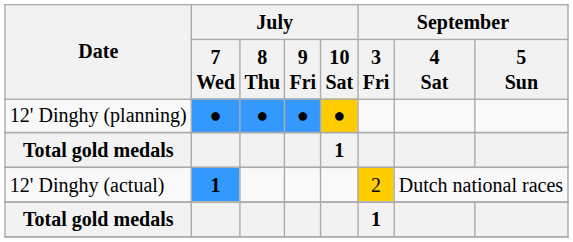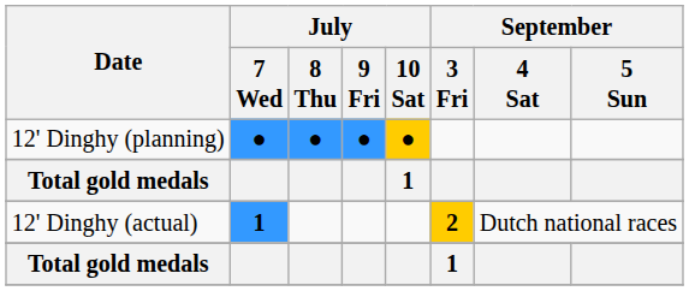12' Dinghy (actual) | September / 3 Fri: normal -> bold
